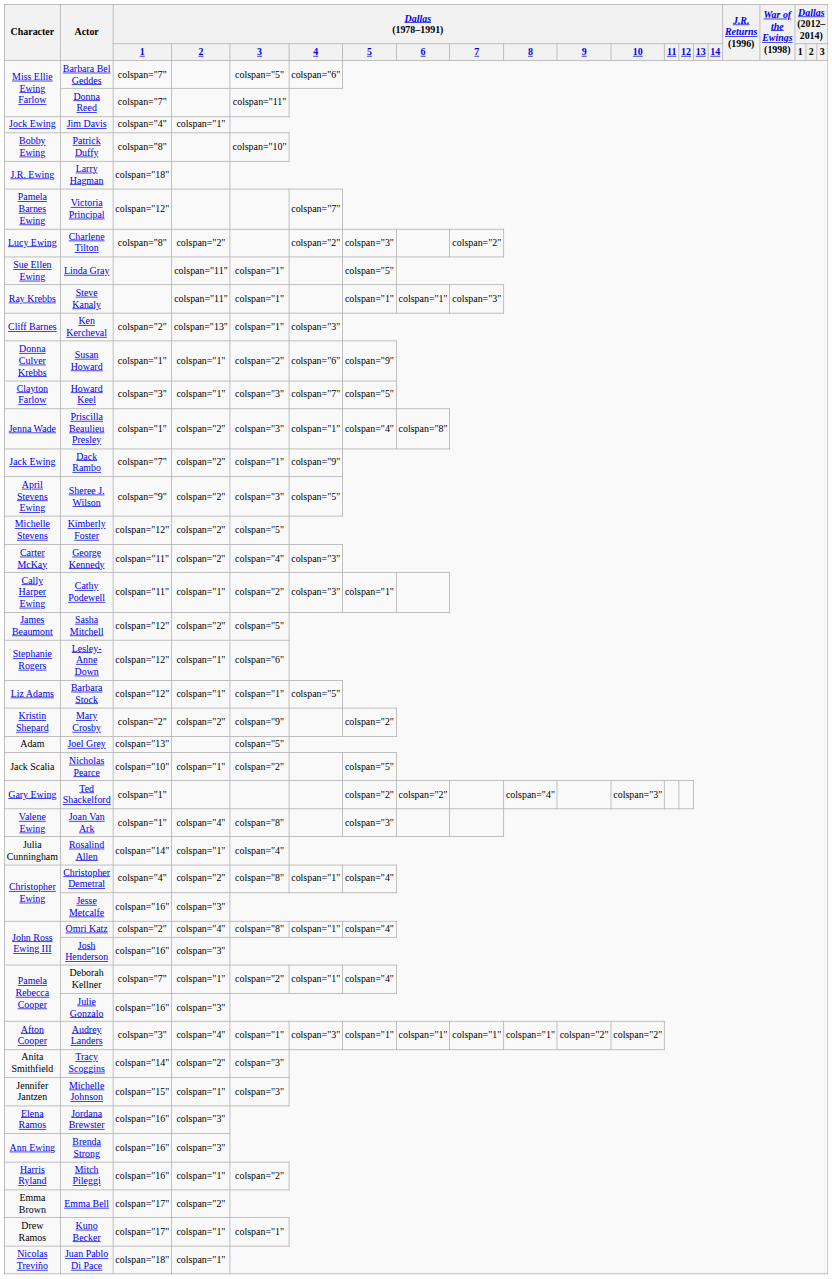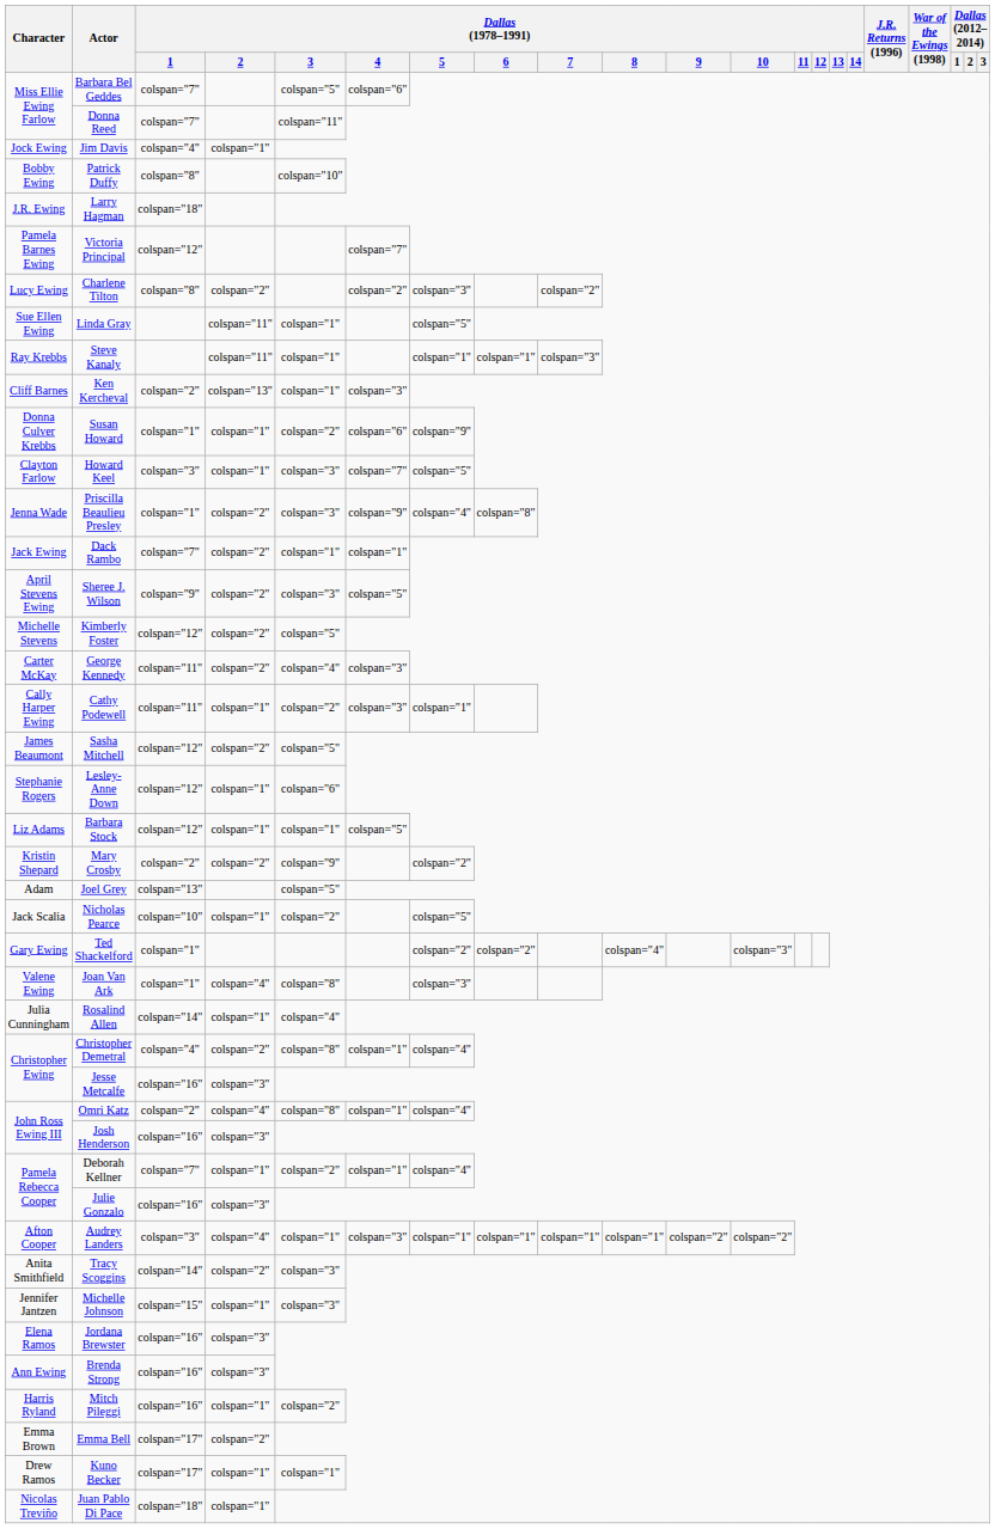Priscilla Beaulieu Presley | Dallas (1978–1991) / 4: colspan="1" -> colspan="9"
Dack Rambo | Dallas (1978–1991) / 4: colspan="9" -> colspan="1"
